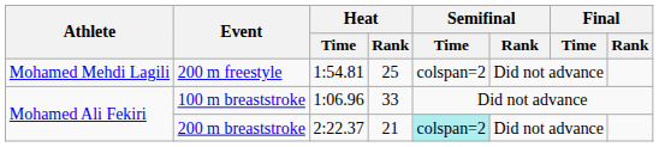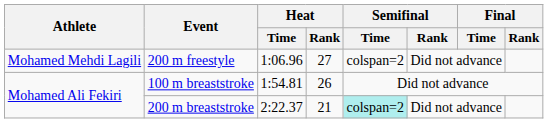200 m freestyle | Heat / Time: 1:54.81 -> 1:06.96
200 m freestyle | Heat / Rank: 25 -> 27
100 m breaststroke | Heat / Time: 1:06.96 -> 1:54.81
100 m breaststroke | Heat / Rank: 33 -> 26
